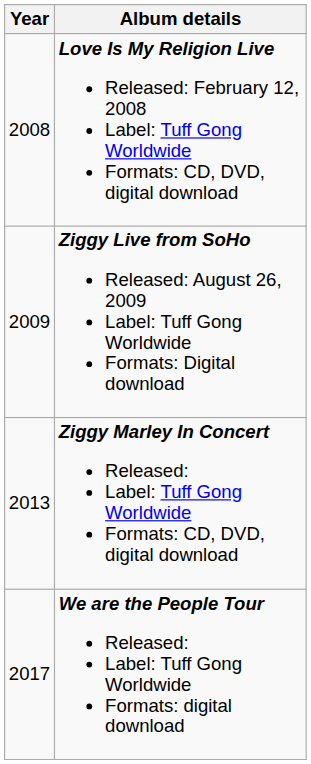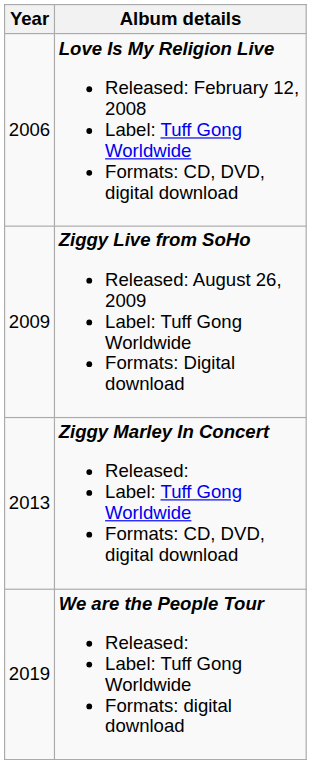row 2 | Year: 2008 -> 2006
row 5 | Year: 2017 -> 2019
